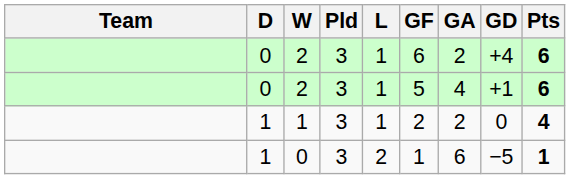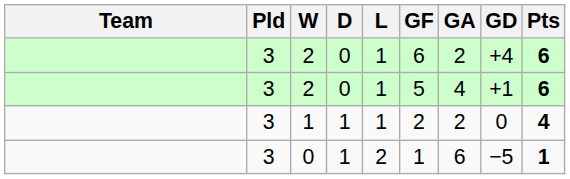columns swapped: Pld <-> D
